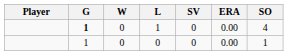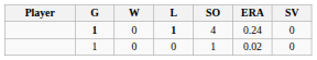columns swapped: SV <-> SO
row 2 | L: normal -> bold
row 2 | ERA: 0.00 -> 0.24
row 3 | ERA: 0.00 -> 0.02
